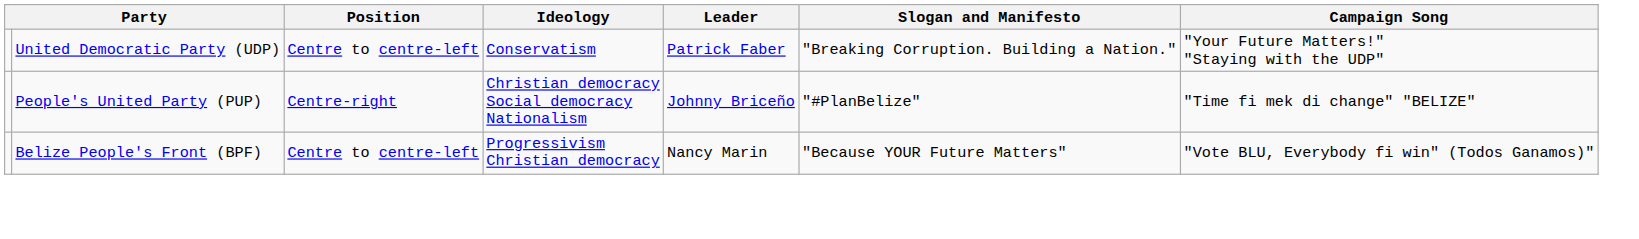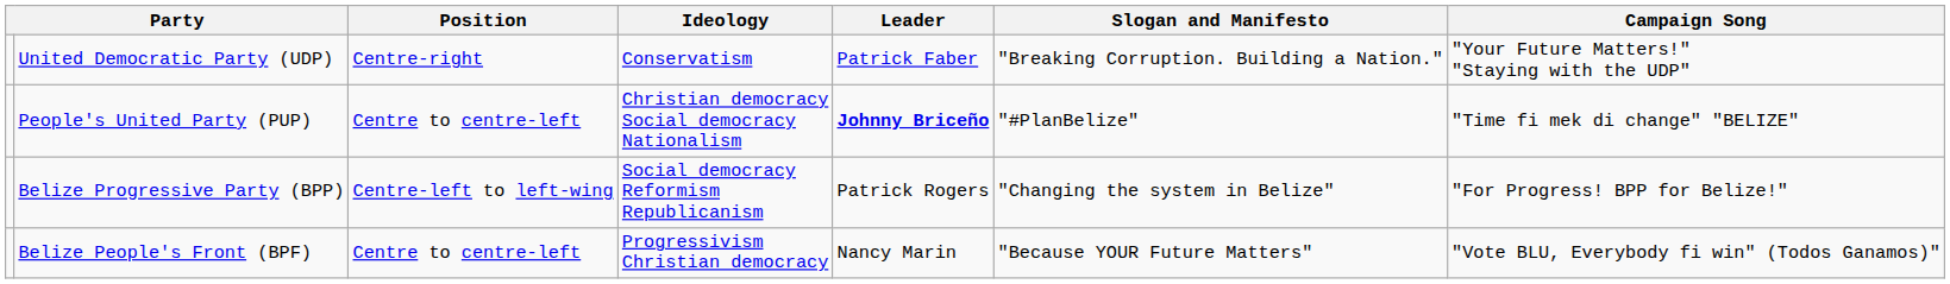United Democratic Party (UDP) | Position: Centre to centre-left -> Centre-right
People's United Party (PUP) | Position: Centre-right -> Centre to centre-left
People's United Party (PUP) | Leader: normal -> bold
+ row: Belize Progressive Party (BPP) | Centre-left to left-wing | Social democracy Reformism Republicanism | Patrick Rogers | "Changing the system in Belize" | "For Progress! BPP for Belize!"
